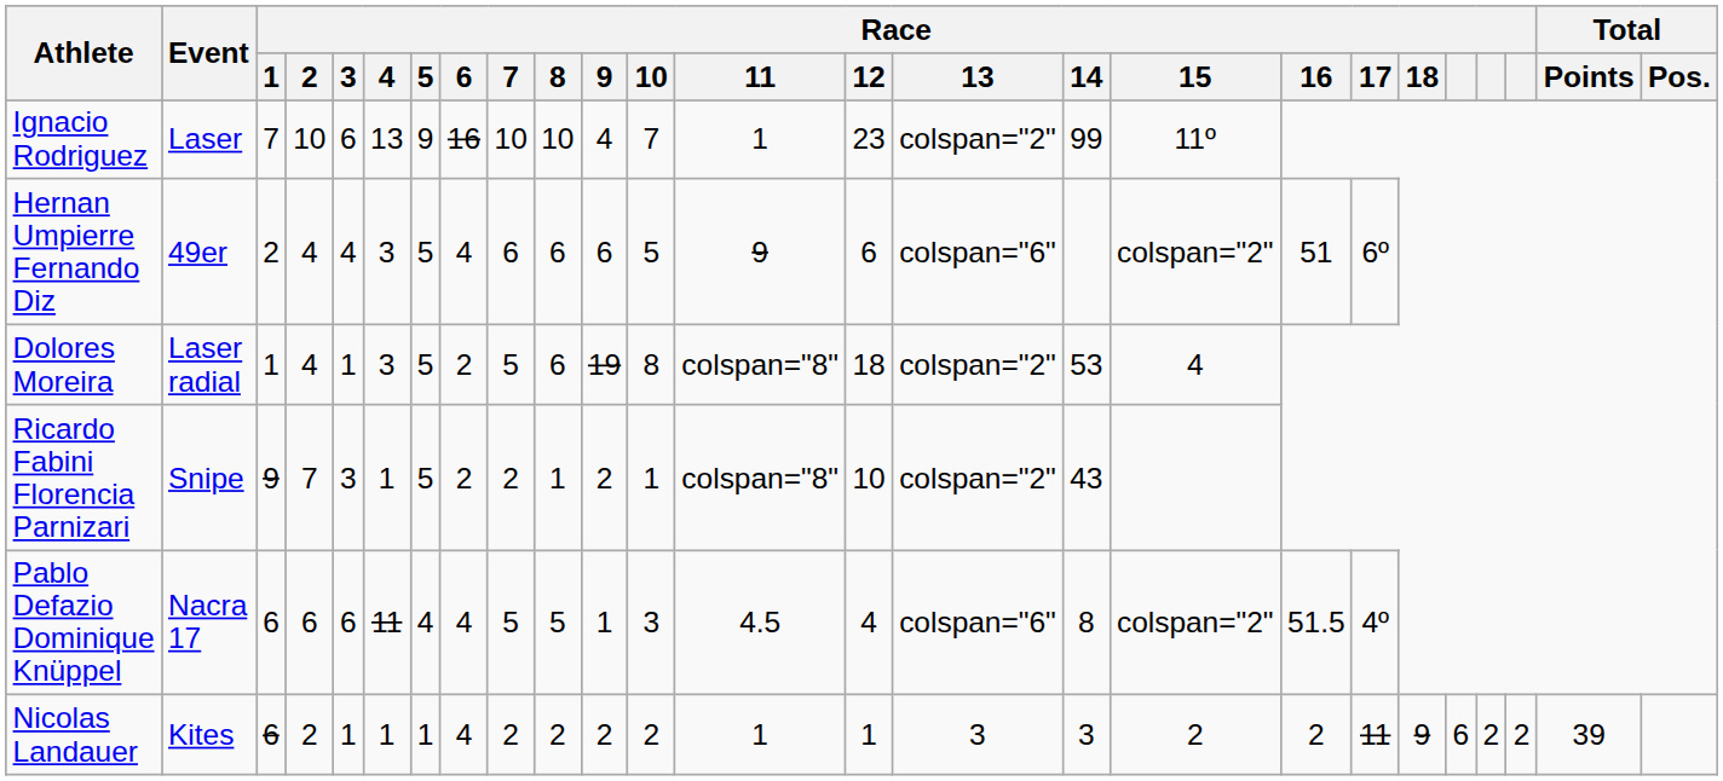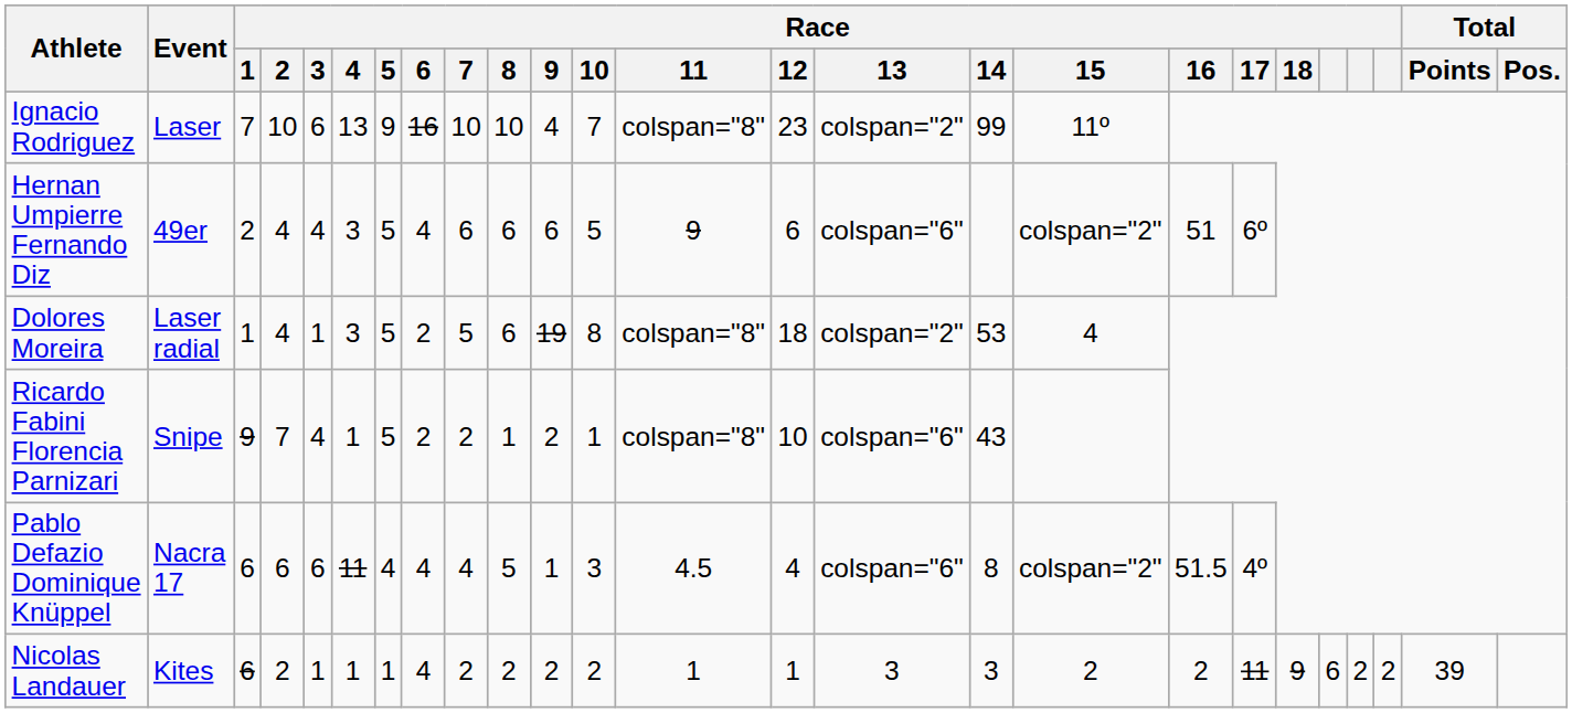Ignacio Rodriguez | Race / 11: 1 -> colspan="8"
Ricardo Fabini Florencia Parnizari | Race / 3: 3 -> 4
Ricardo Fabini Florencia Parnizari | Race / 13: colspan="2" -> colspan="6"
Pablo Defazio Dominique Knüppel | Race / 7: 5 -> 4
